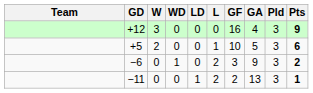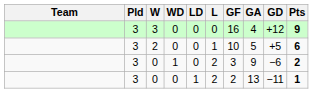columns swapped: Pld <-> GD
